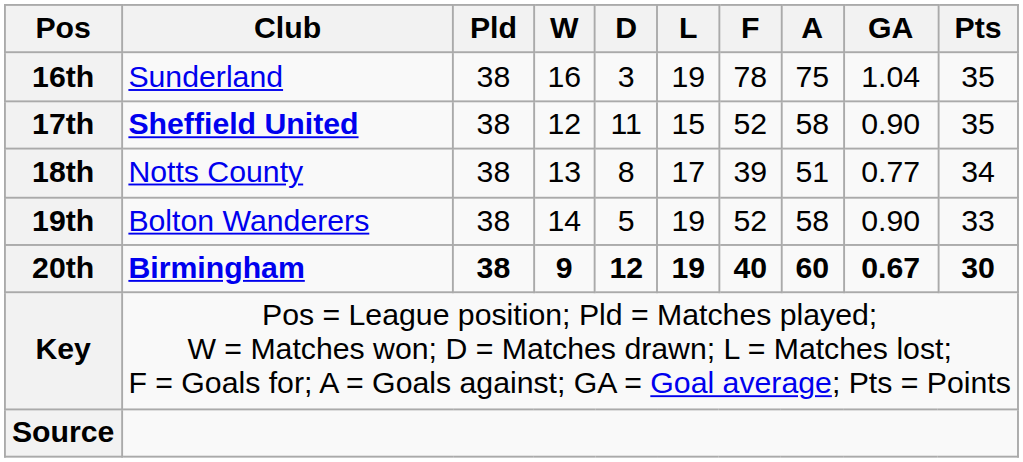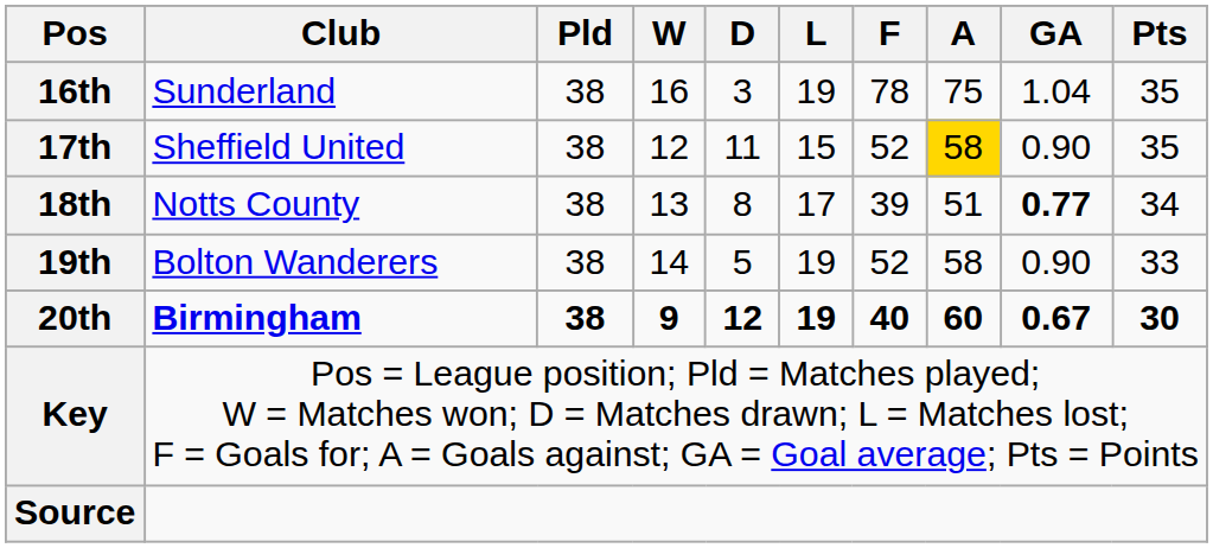17th | Club: bold -> normal
17th | A: no background -> gold background
18th | GA: normal -> bold
